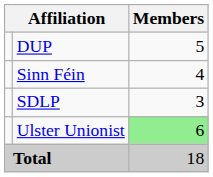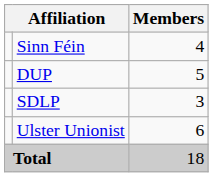rows swapped: DUP <-> Sinn Féin
Ulster Unionist | Members: lightgreen background -> no background
